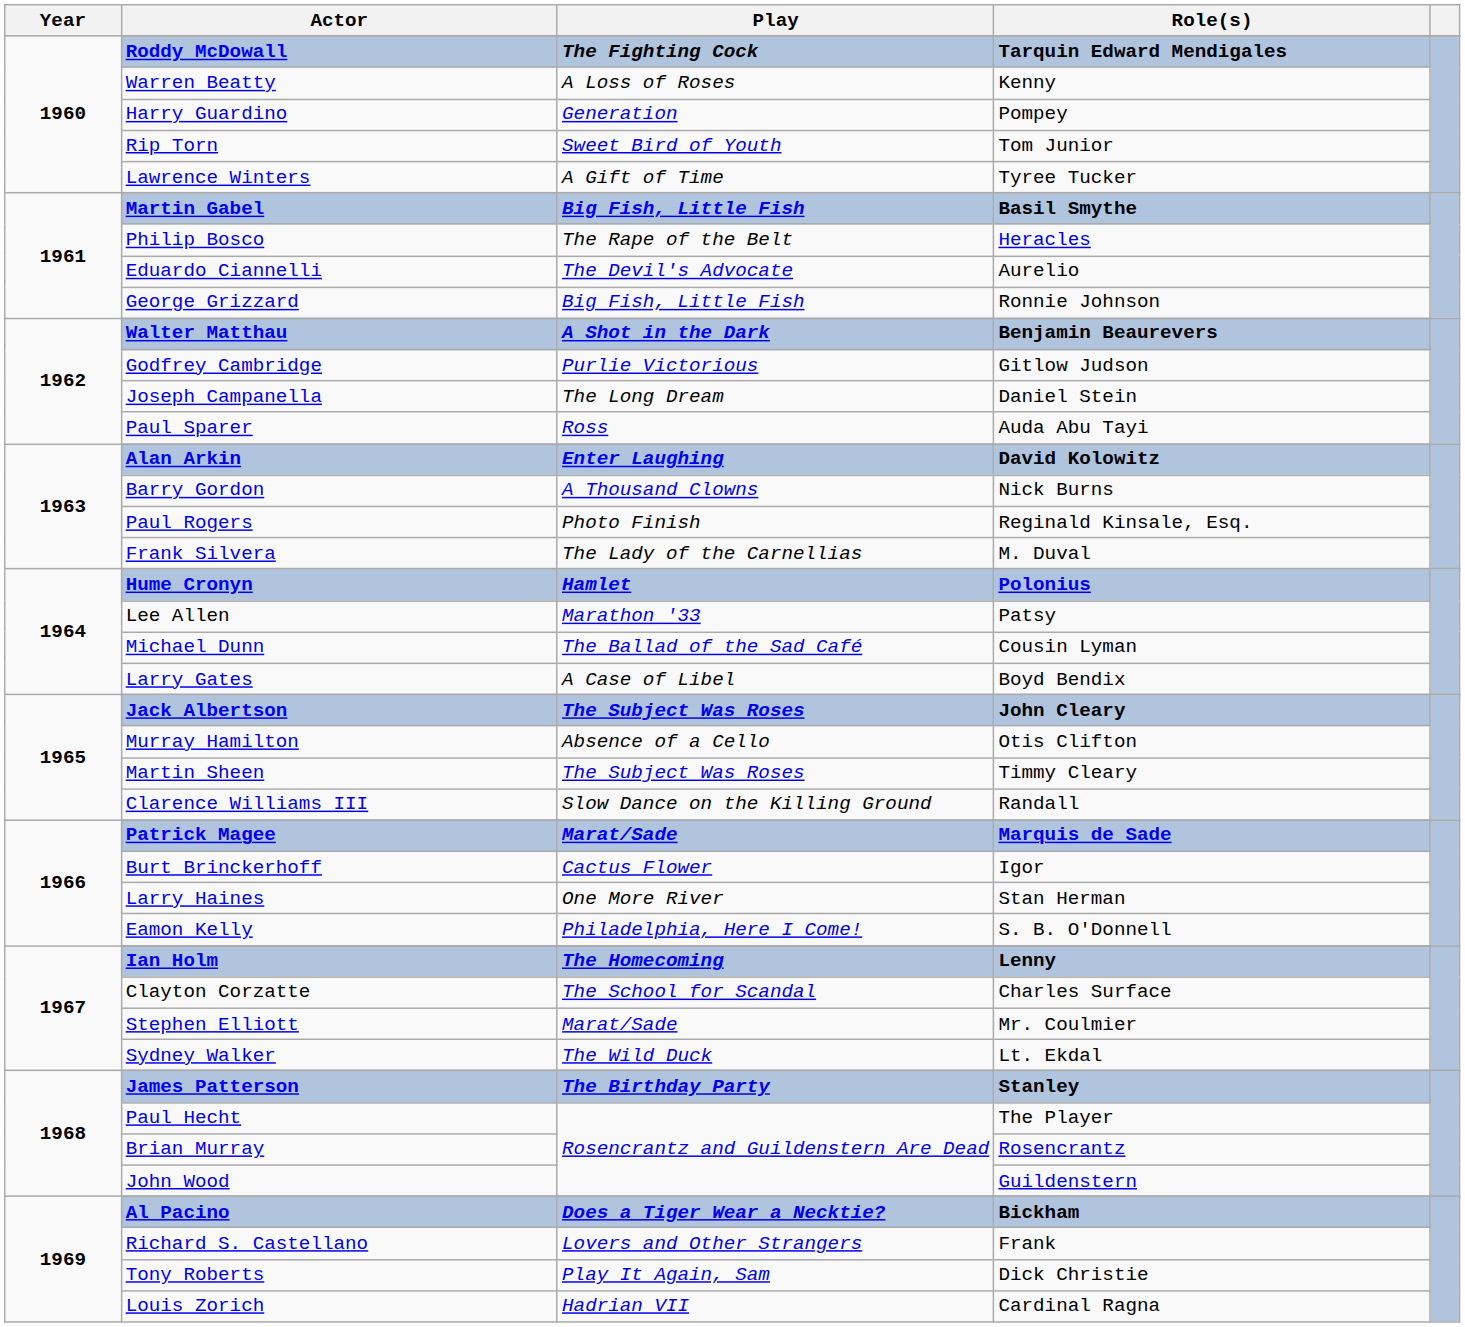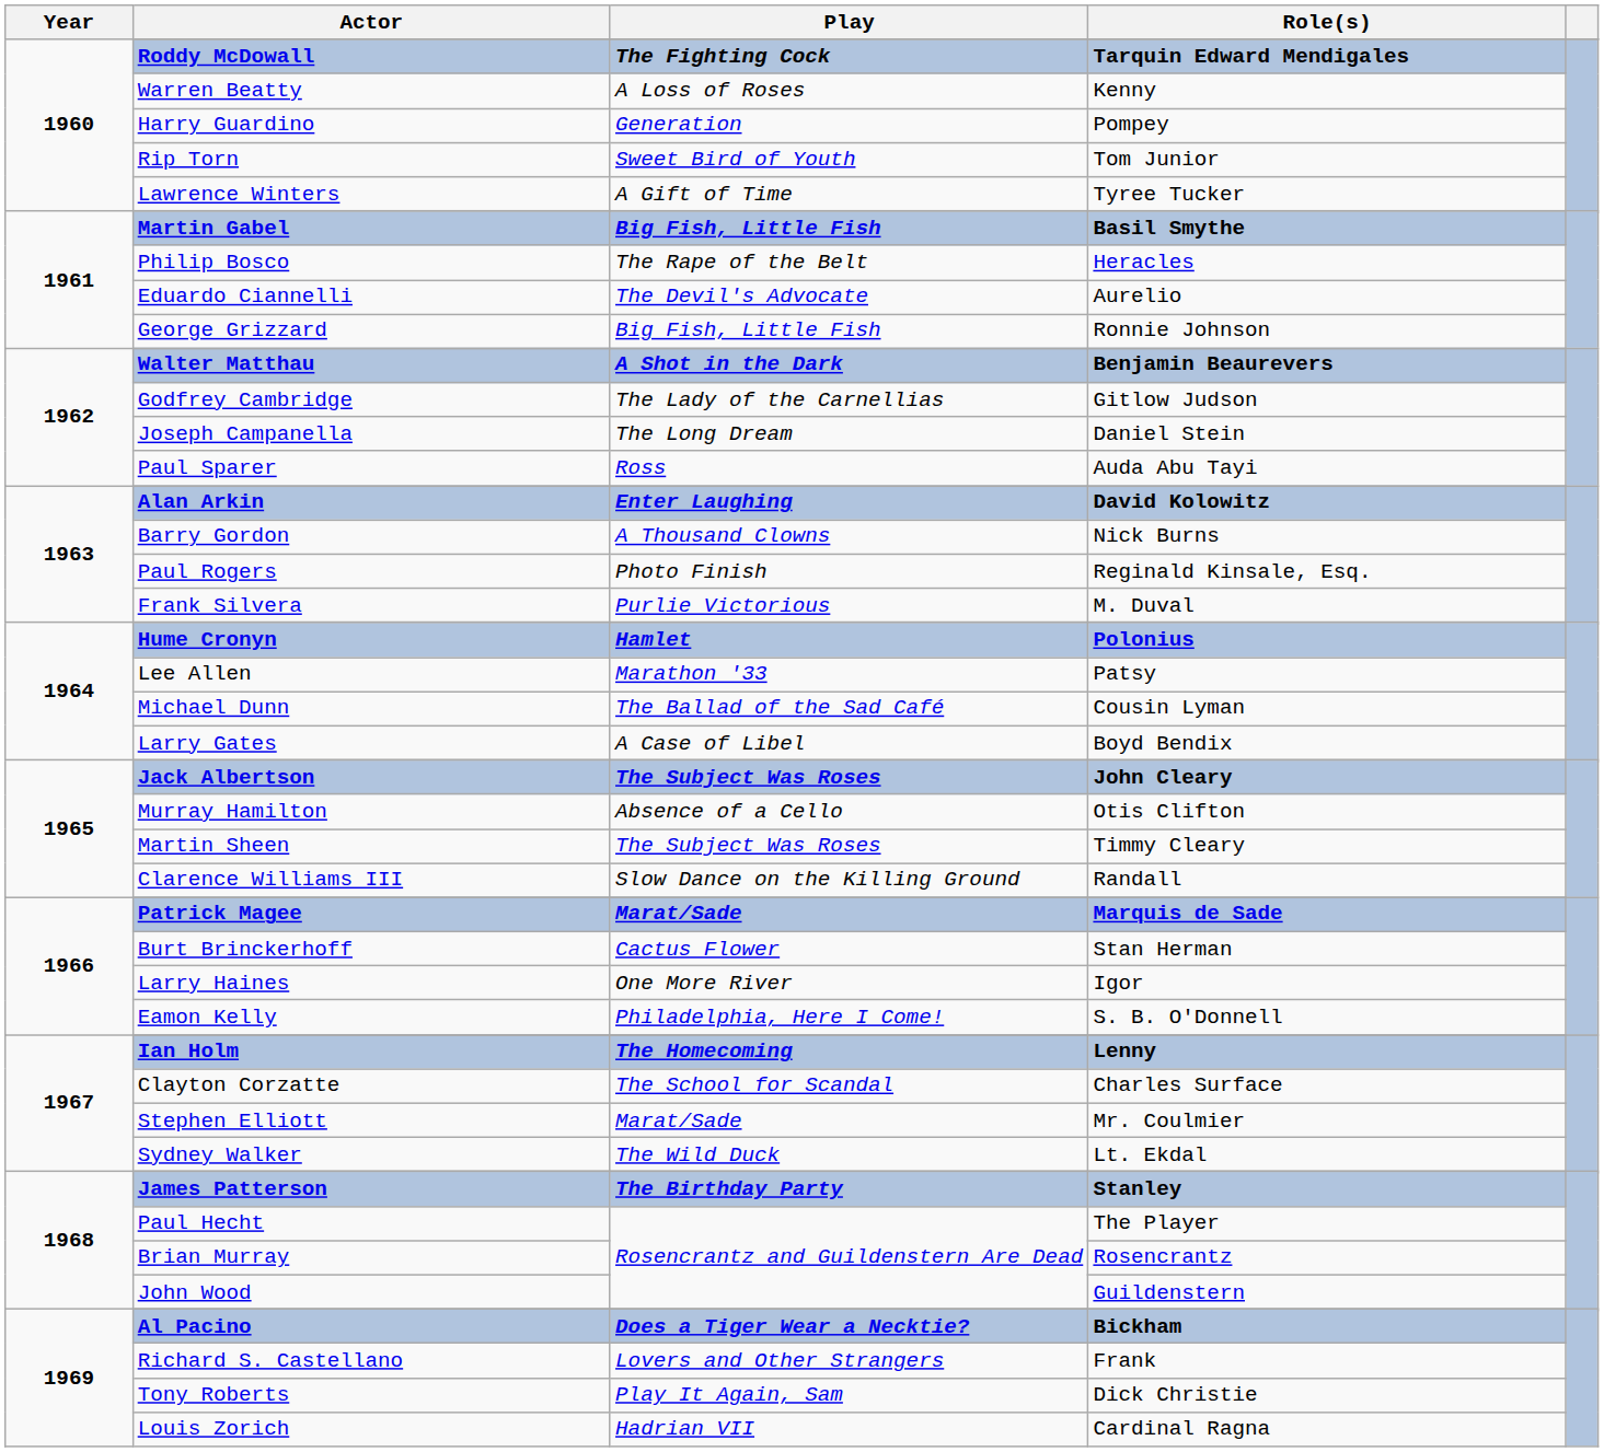Godfrey Cambridge | Play: Purlie Victorious -> The Lady of the Carnellias
Frank Silvera | Play: The Lady of the Carnellias -> Purlie Victorious
Burt Brinckerhoff | Role(s): Igor -> Stan Herman
Larry Haines | Role(s): Stan Herman -> Igor
